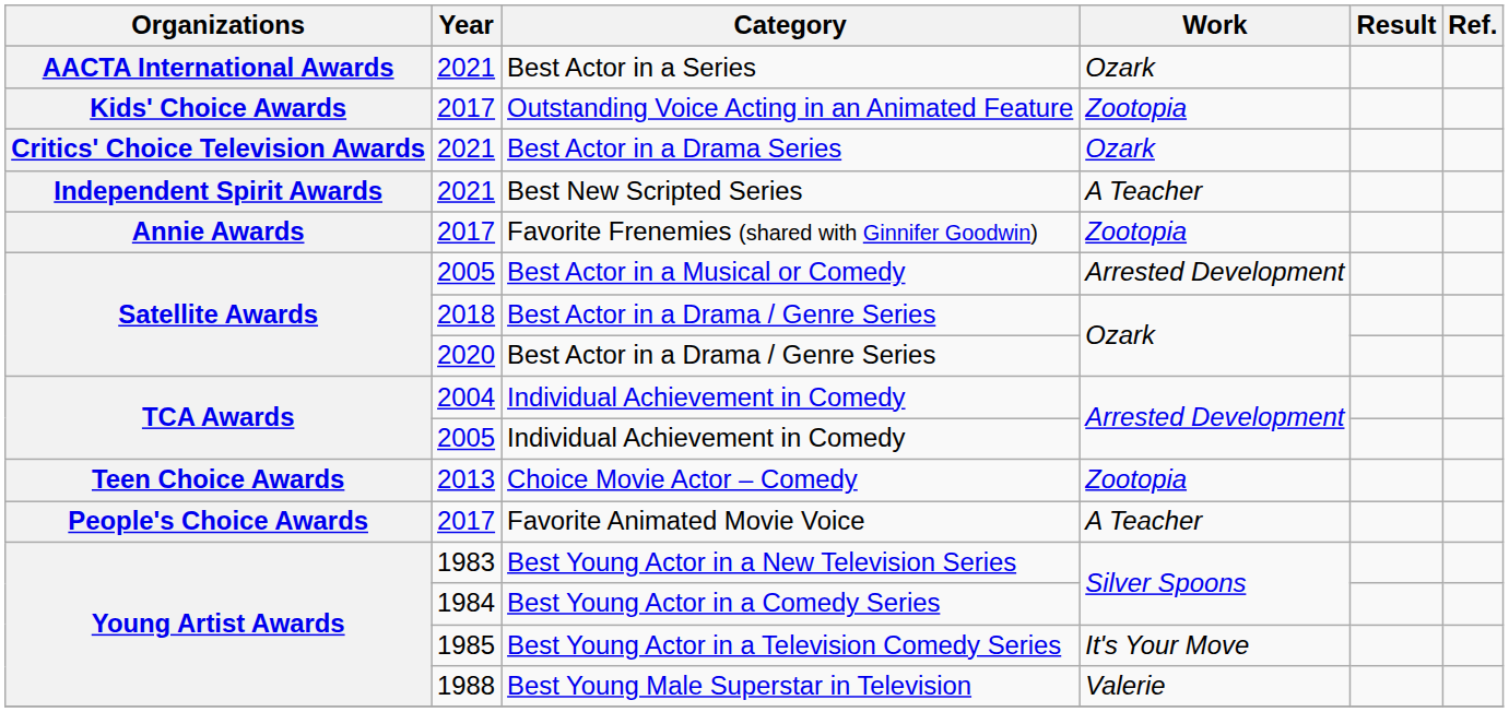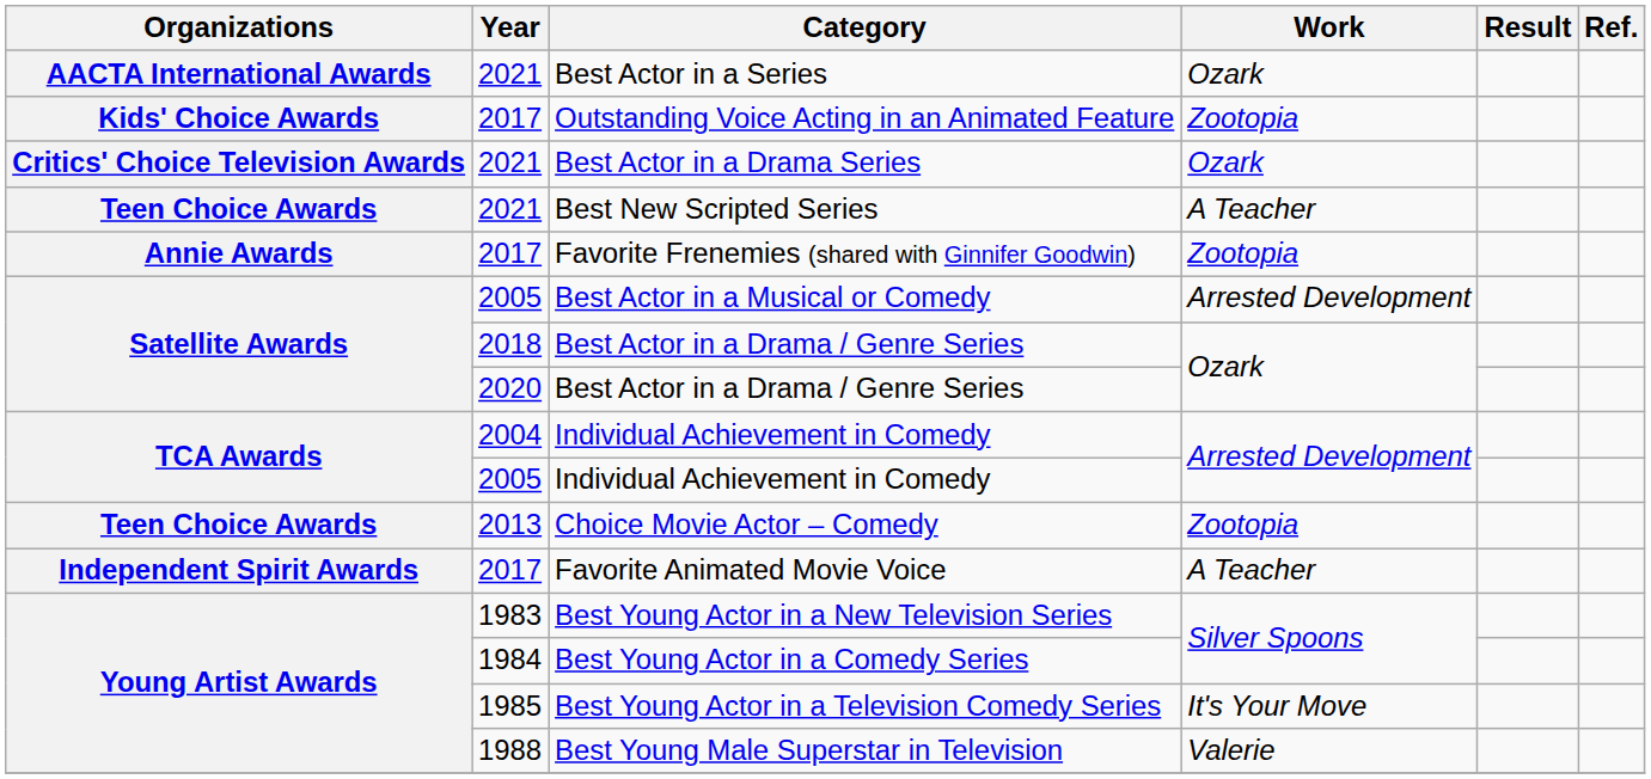Best New Scripted Series | Organizations: Independent Spirit Awards -> Teen Choice Awards
Favorite Animated Movie Voice | Organizations: People's Choice Awards -> Independent Spirit Awards
